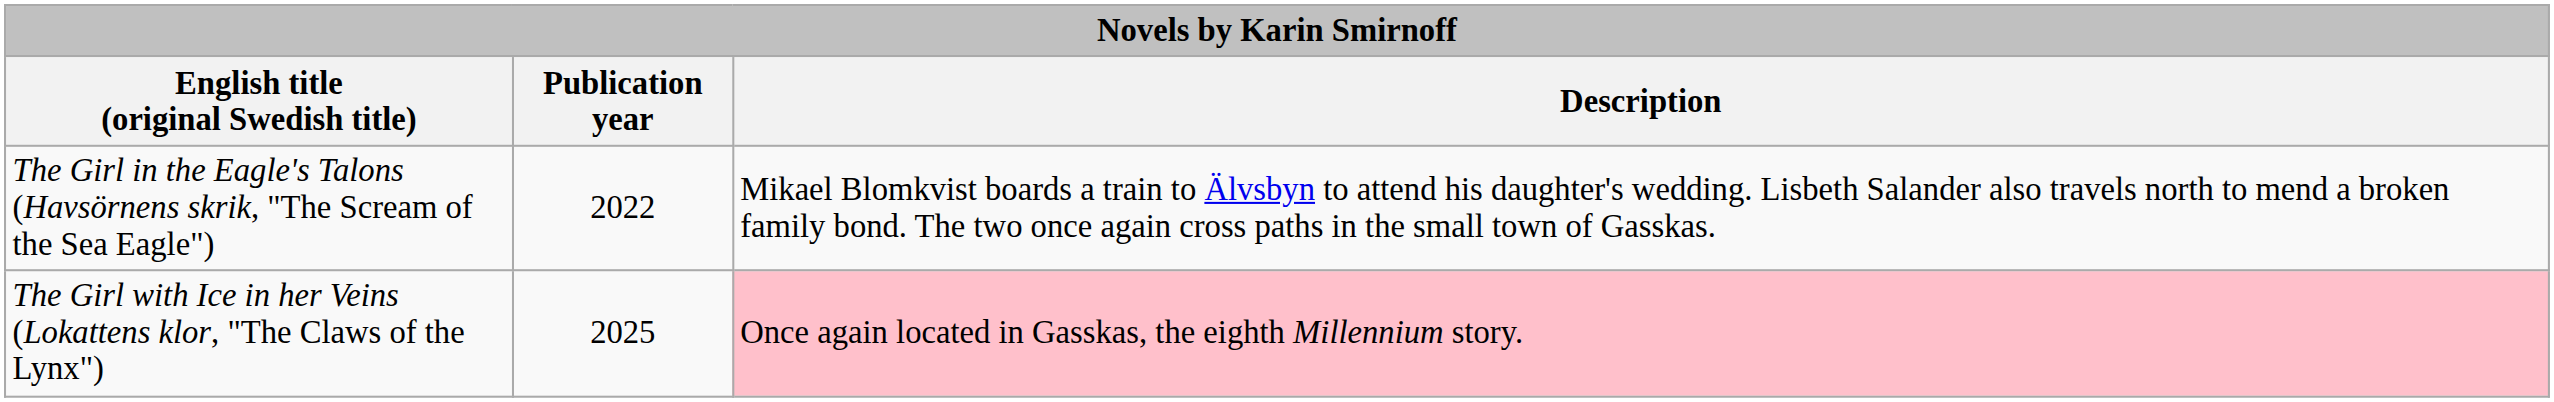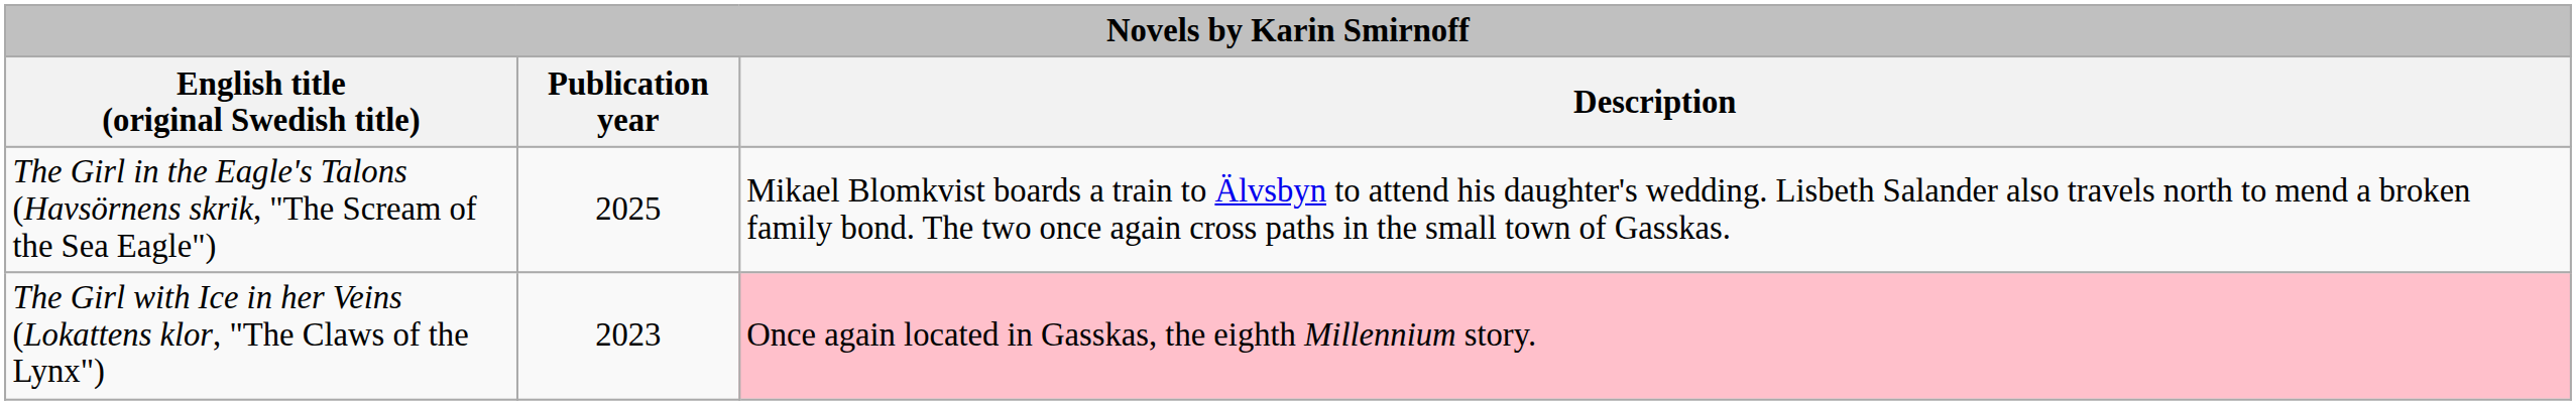row 3 | Publication year: 2022 -> 2025
row 4 | Publication year: 2025 -> 2023
